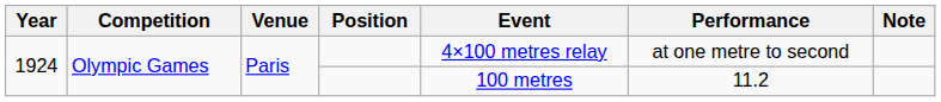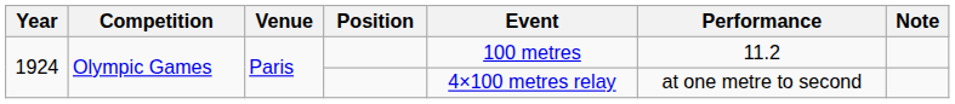row 2 | Event: 4×100 metres relay -> 100 metres
row 2 | Performance: at one metre to second -> 11.2
row 3 | Event: 100 metres -> 4×100 metres relay
row 3 | Performance: 11.2 -> at one metre to second
